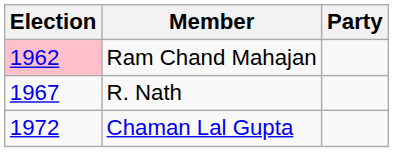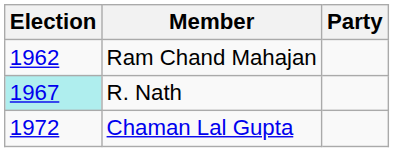Ram Chand Mahajan | Election: pink background -> no background
R. Nath | Election: no background -> paleturquoise background
